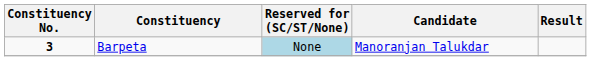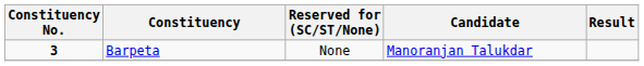Barpeta | Reserved for (SC/ST/None): lightblue background -> no background
